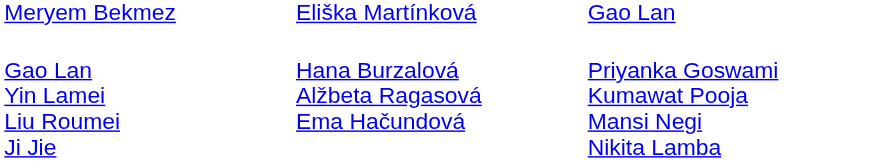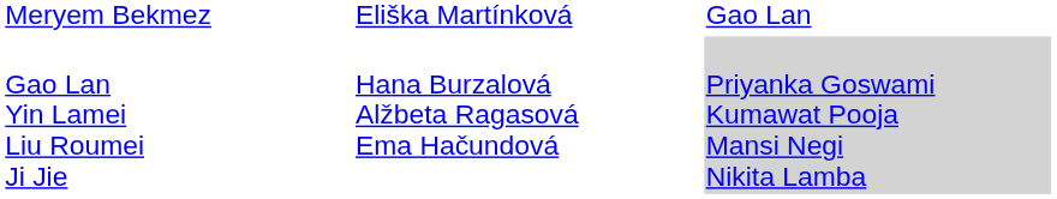Gao Lan Yin Lamei Liu Roumei Ji Jie | column 3: no background -> lightgrey background
